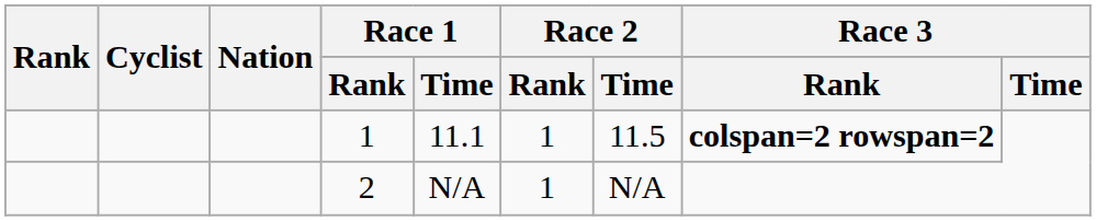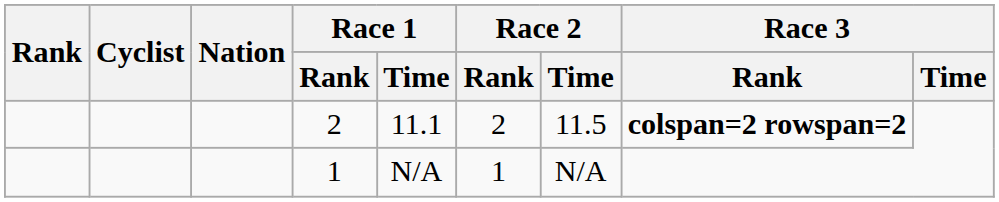row 3 | Race 1 / Rank: 1 -> 2
row 3 | Race 2 / Rank: 1 -> 2
row 4 | Race 1 / Rank: 2 -> 1
